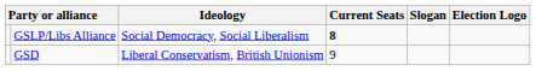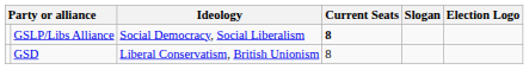GSD | Current Seats: 9 -> 8
